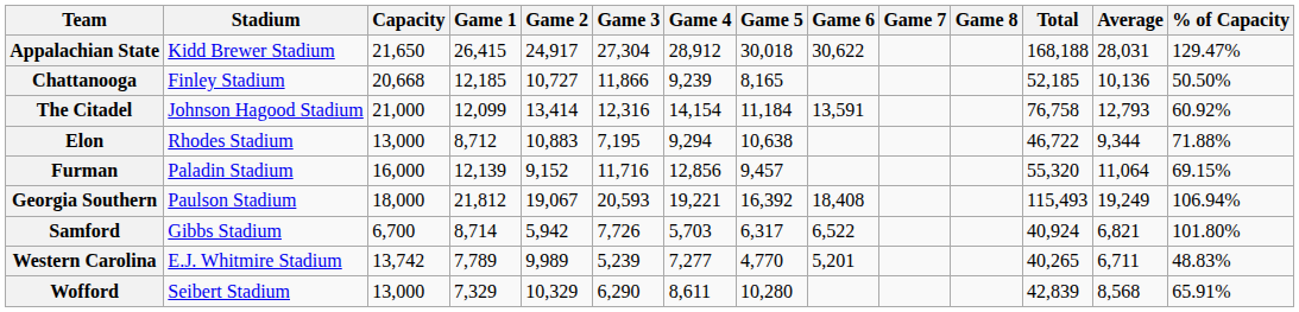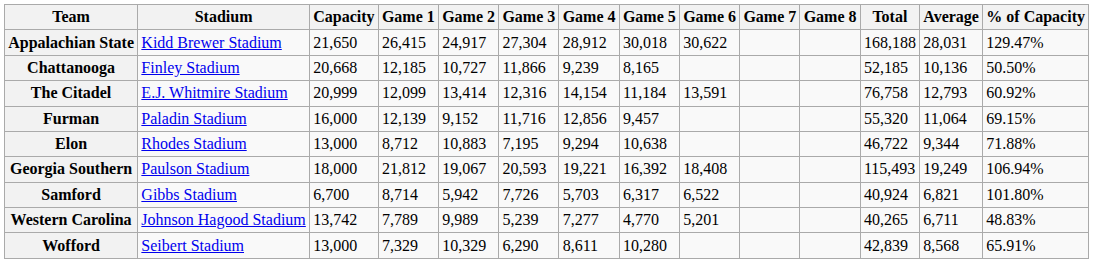The Citadel | Stadium: Johnson Hagood Stadium -> E.J. Whitmire Stadium
The Citadel | Capacity: 21,000 -> 20,999
rows swapped: Elon <-> Furman
Western Carolina | Stadium: E.J. Whitmire Stadium -> Johnson Hagood Stadium
